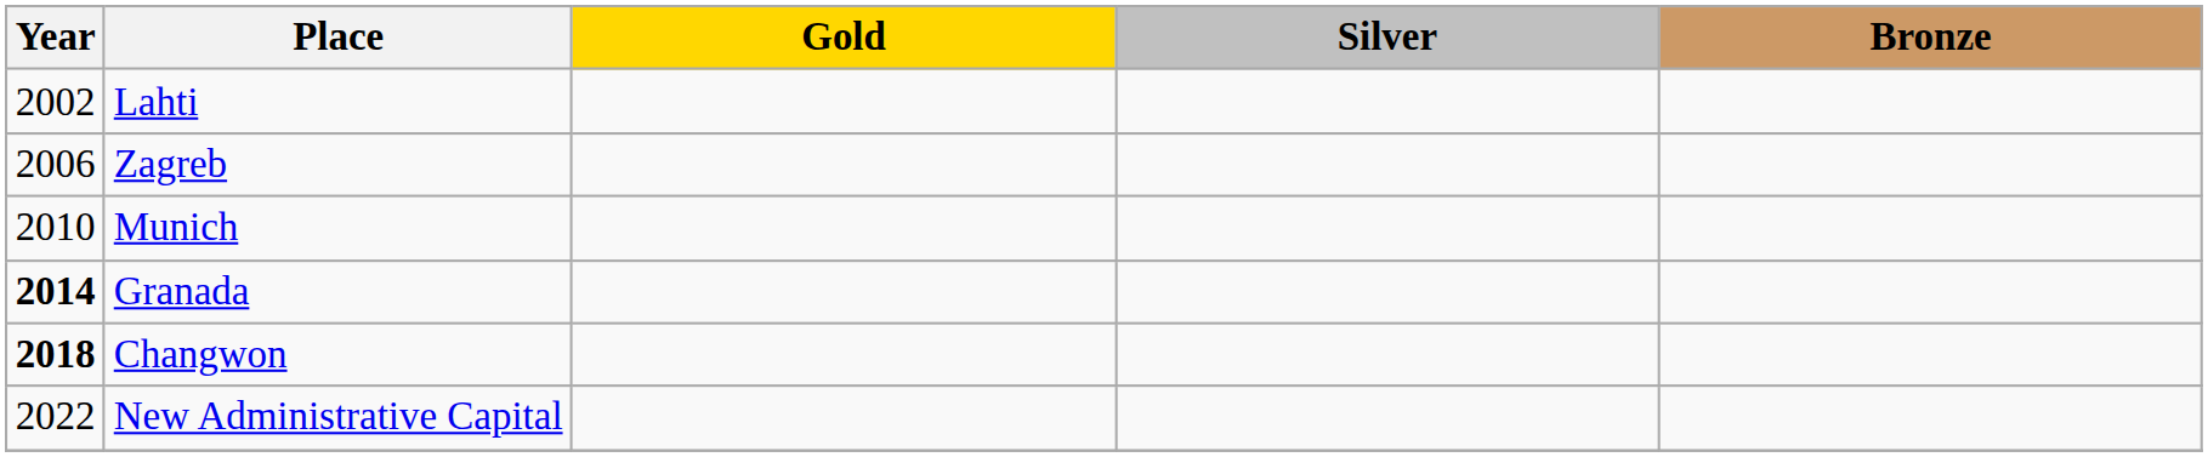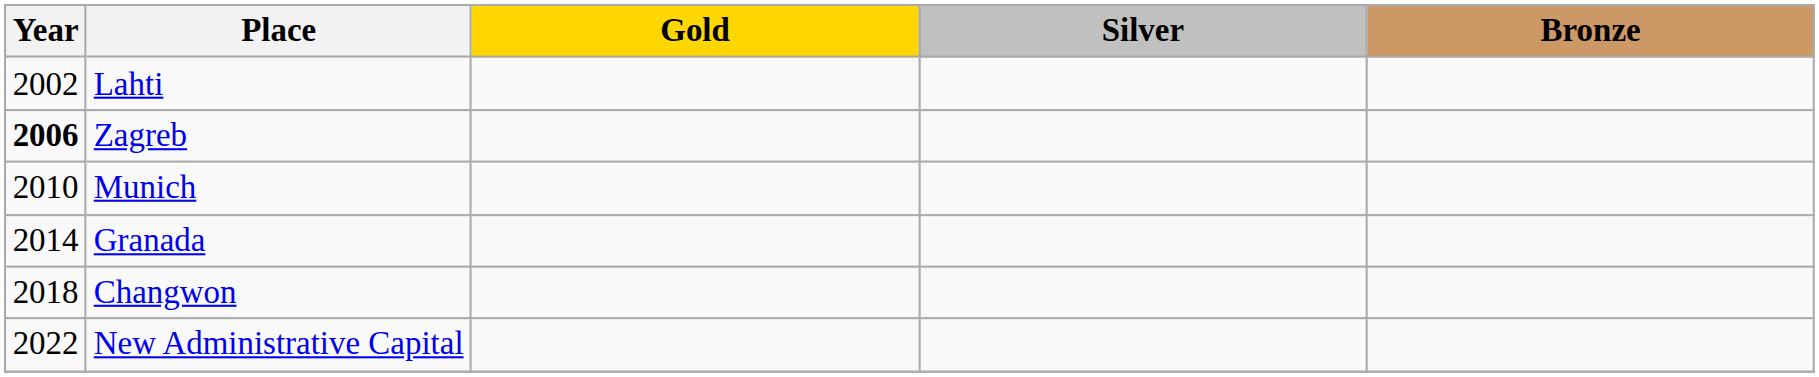Zagreb | Year: normal -> bold
Granada | Year: bold -> normal
Changwon | Year: bold -> normal
